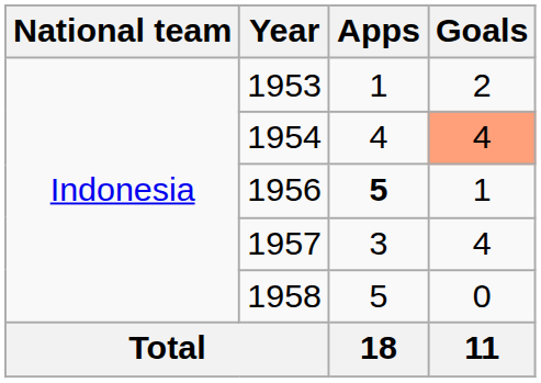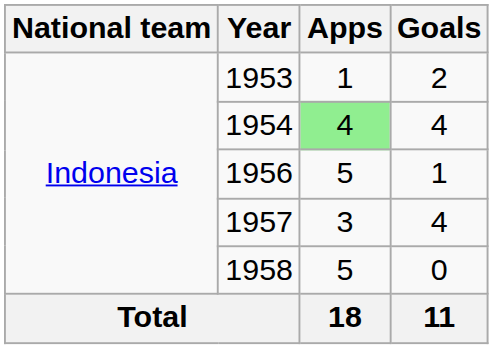1954 | Apps: no background -> lightgreen background
1954 | Goals: lightsalmon background -> no background
1956 | Apps: bold -> normal
